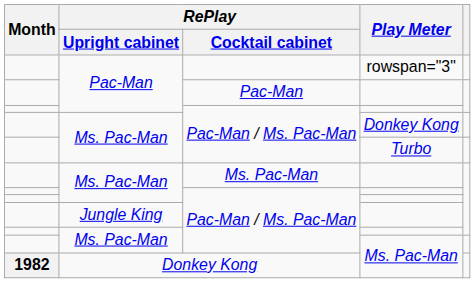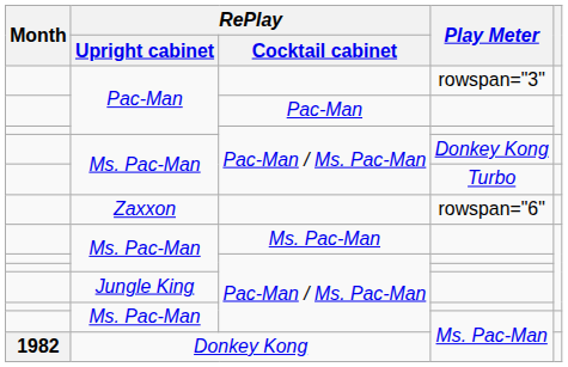+ row: Zaxxon | rowspan="6"
